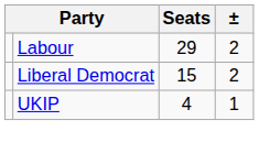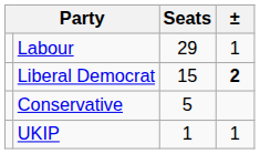Labour | ±: 2 -> 1
Liberal Democrat | ±: normal -> bold
+ row: Conservative | 5
UKIP | Seats: 4 -> 1
